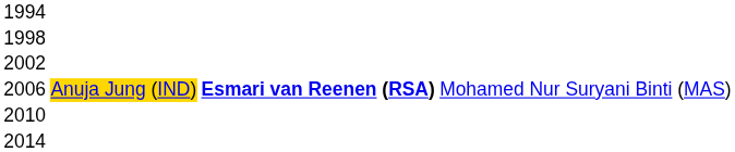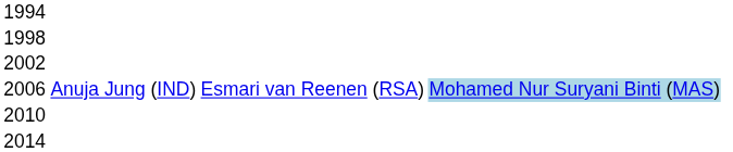2006 | column 2: gold background -> no background
2006 | column 3: bold -> normal
2006 | column 4: no background -> lightblue background
